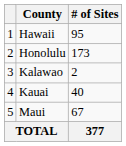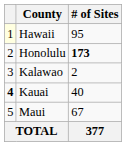Hawaii | column 1: no background -> lightyellow background
Honolulu | # of Sites: normal -> bold
Kauai | column 1: normal -> bold
